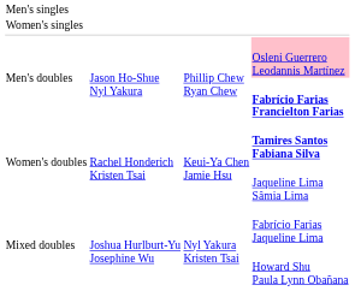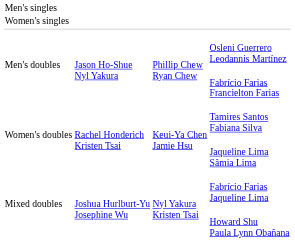Osleni Guerrero Leodannis Martínez | column 4: pink background -> no background
Fabrício Farias Francielton Farias | column 4: bold -> normal
Tamires Santos Fabiana Silva | column 4: bold -> normal
